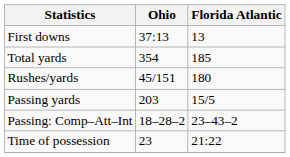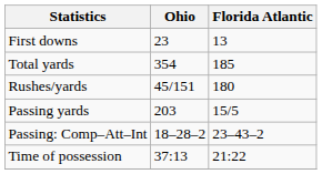First downs | Ohio: 37:13 -> 23
Time of possession | Ohio: 23 -> 37:13
